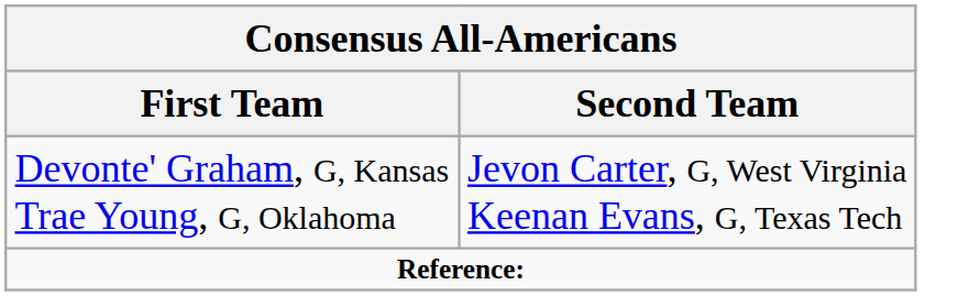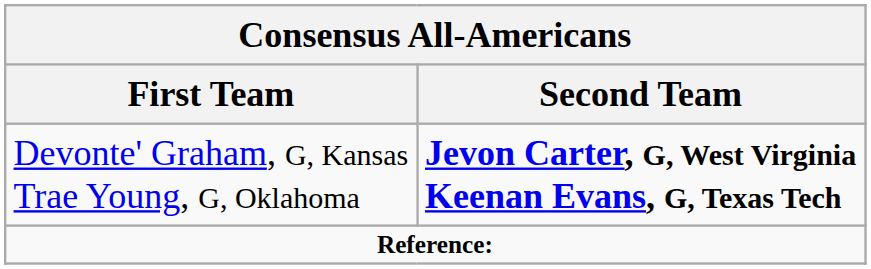Devonte' Graham, G, Kansas Trae Young, G, Oklahoma | Consensus All-Americans / Second Team: normal -> bold
